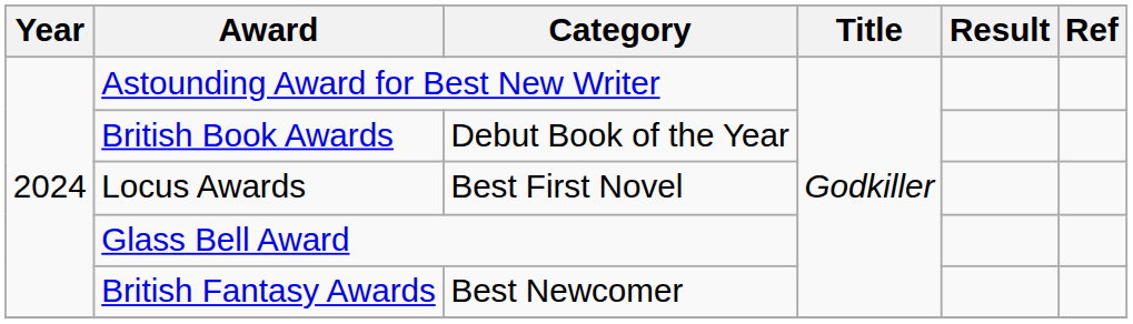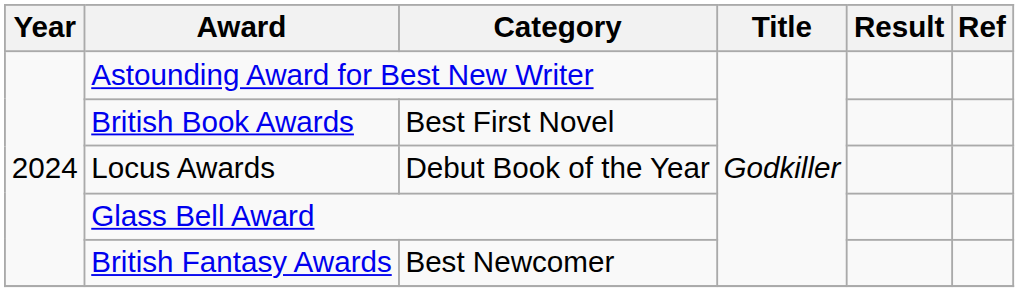British Book Awards | Category: Debut Book of the Year -> Best First Novel
Locus Awards | Category: Best First Novel -> Debut Book of the Year
